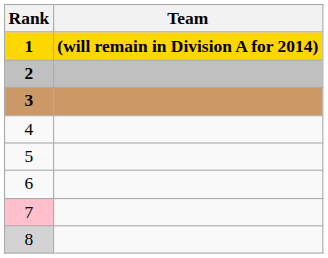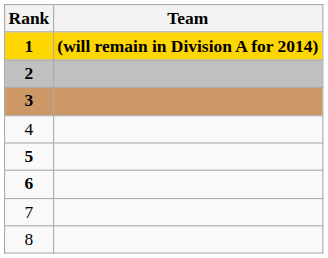5 | Rank: normal -> bold
6 | Rank: normal -> bold
7 | Rank: pink background -> no background
8 | Rank: lightgrey background -> no background
